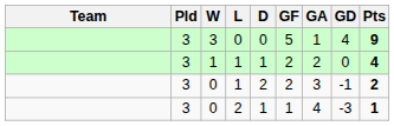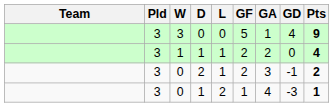columns swapped: D <-> L
